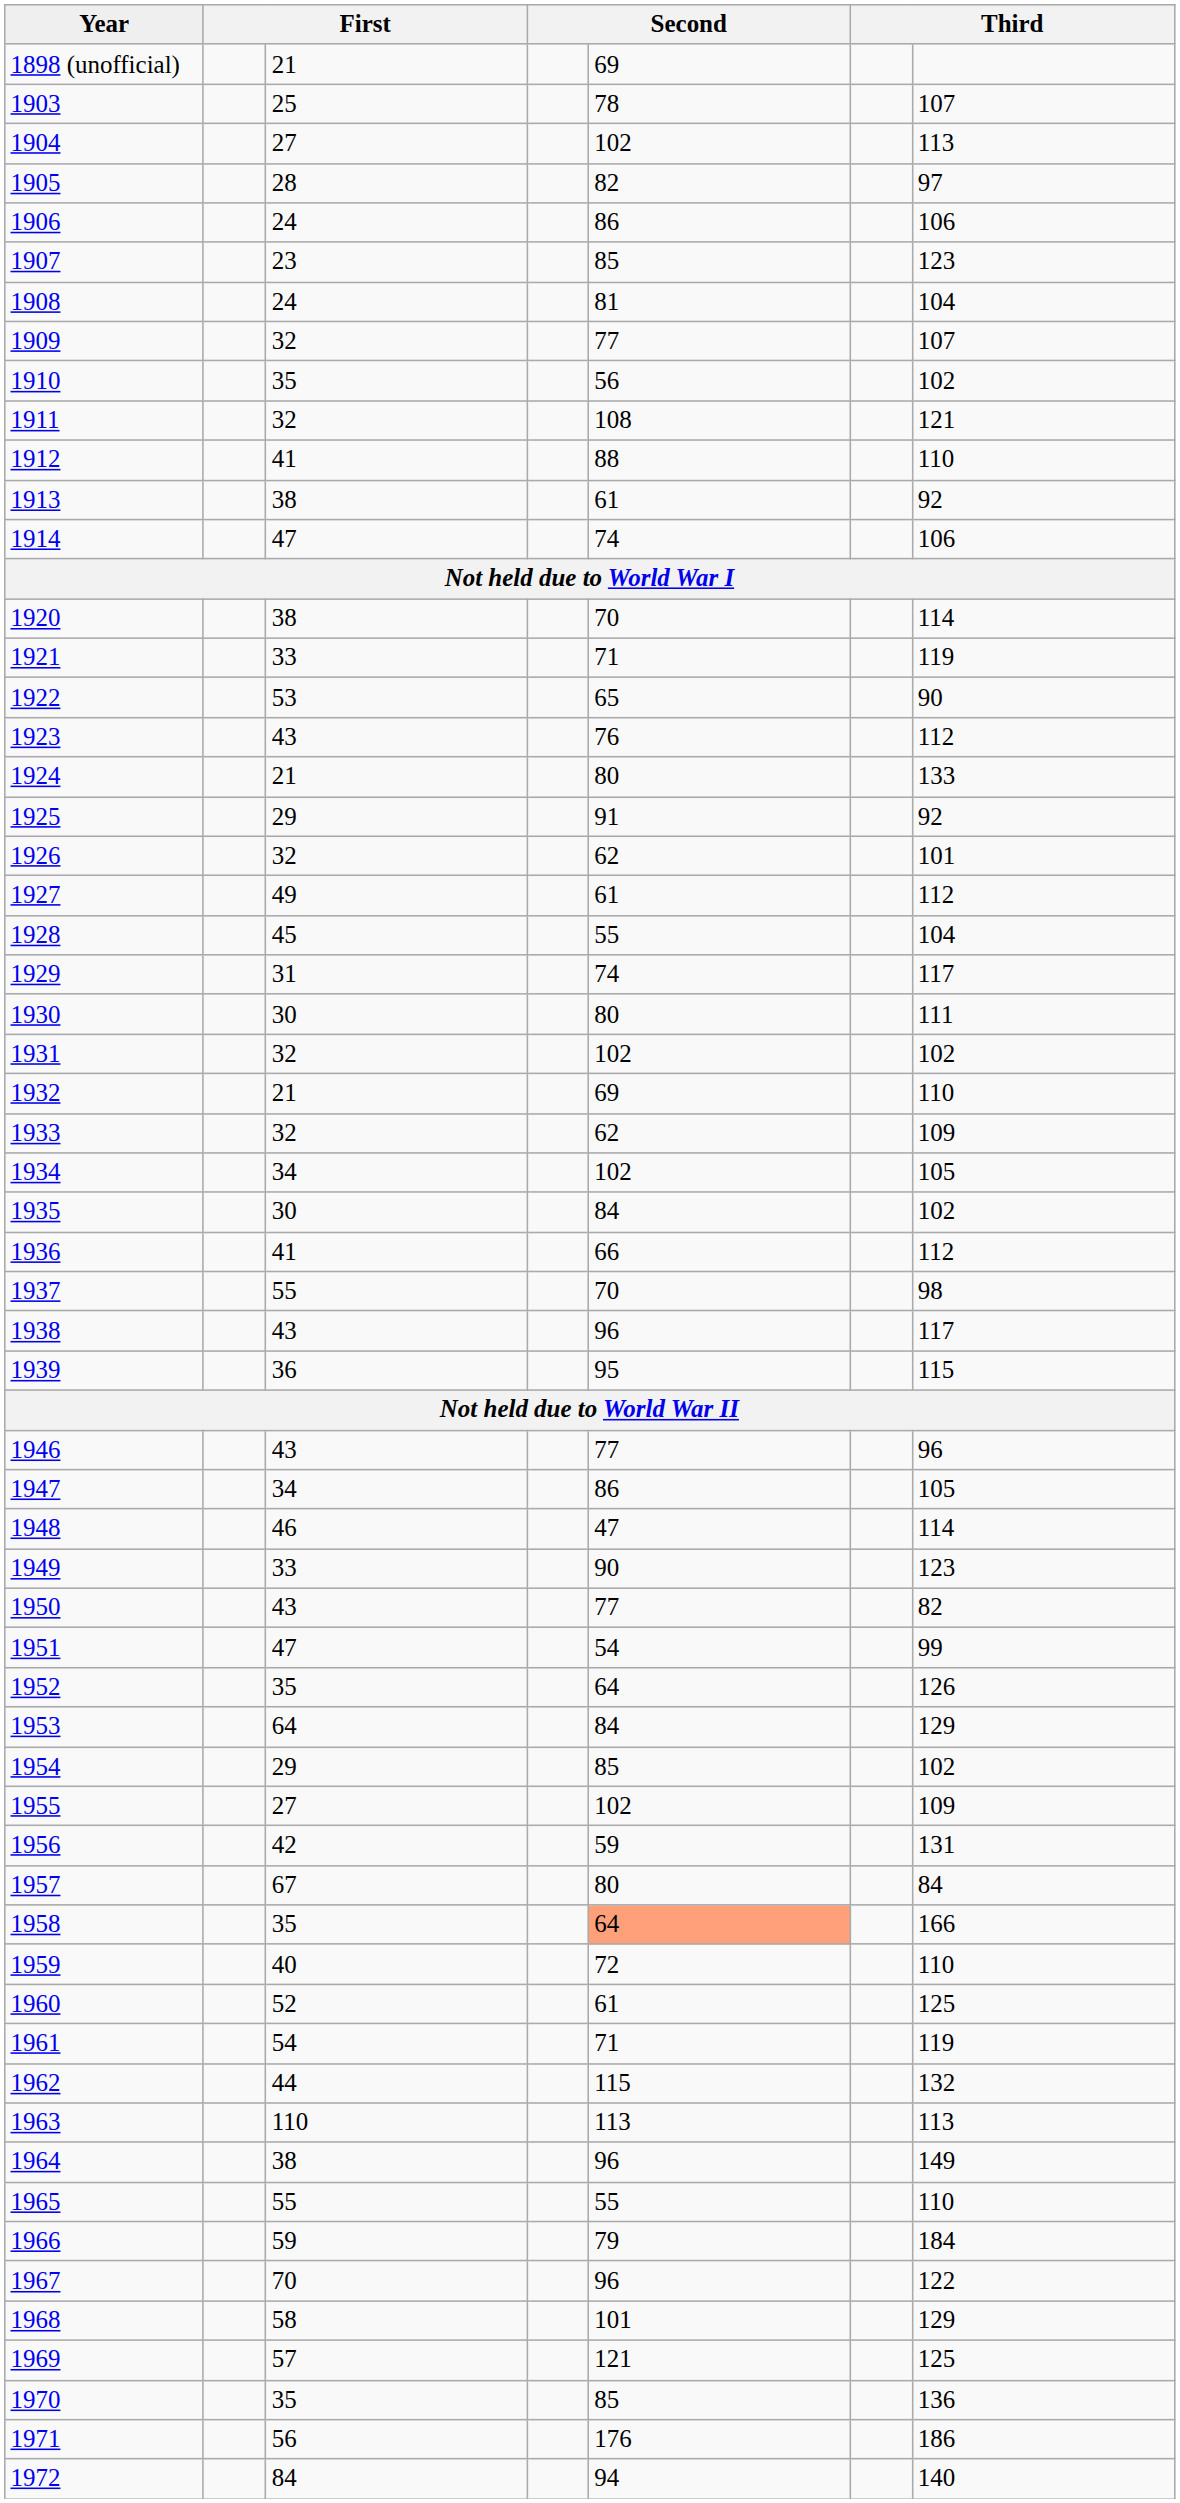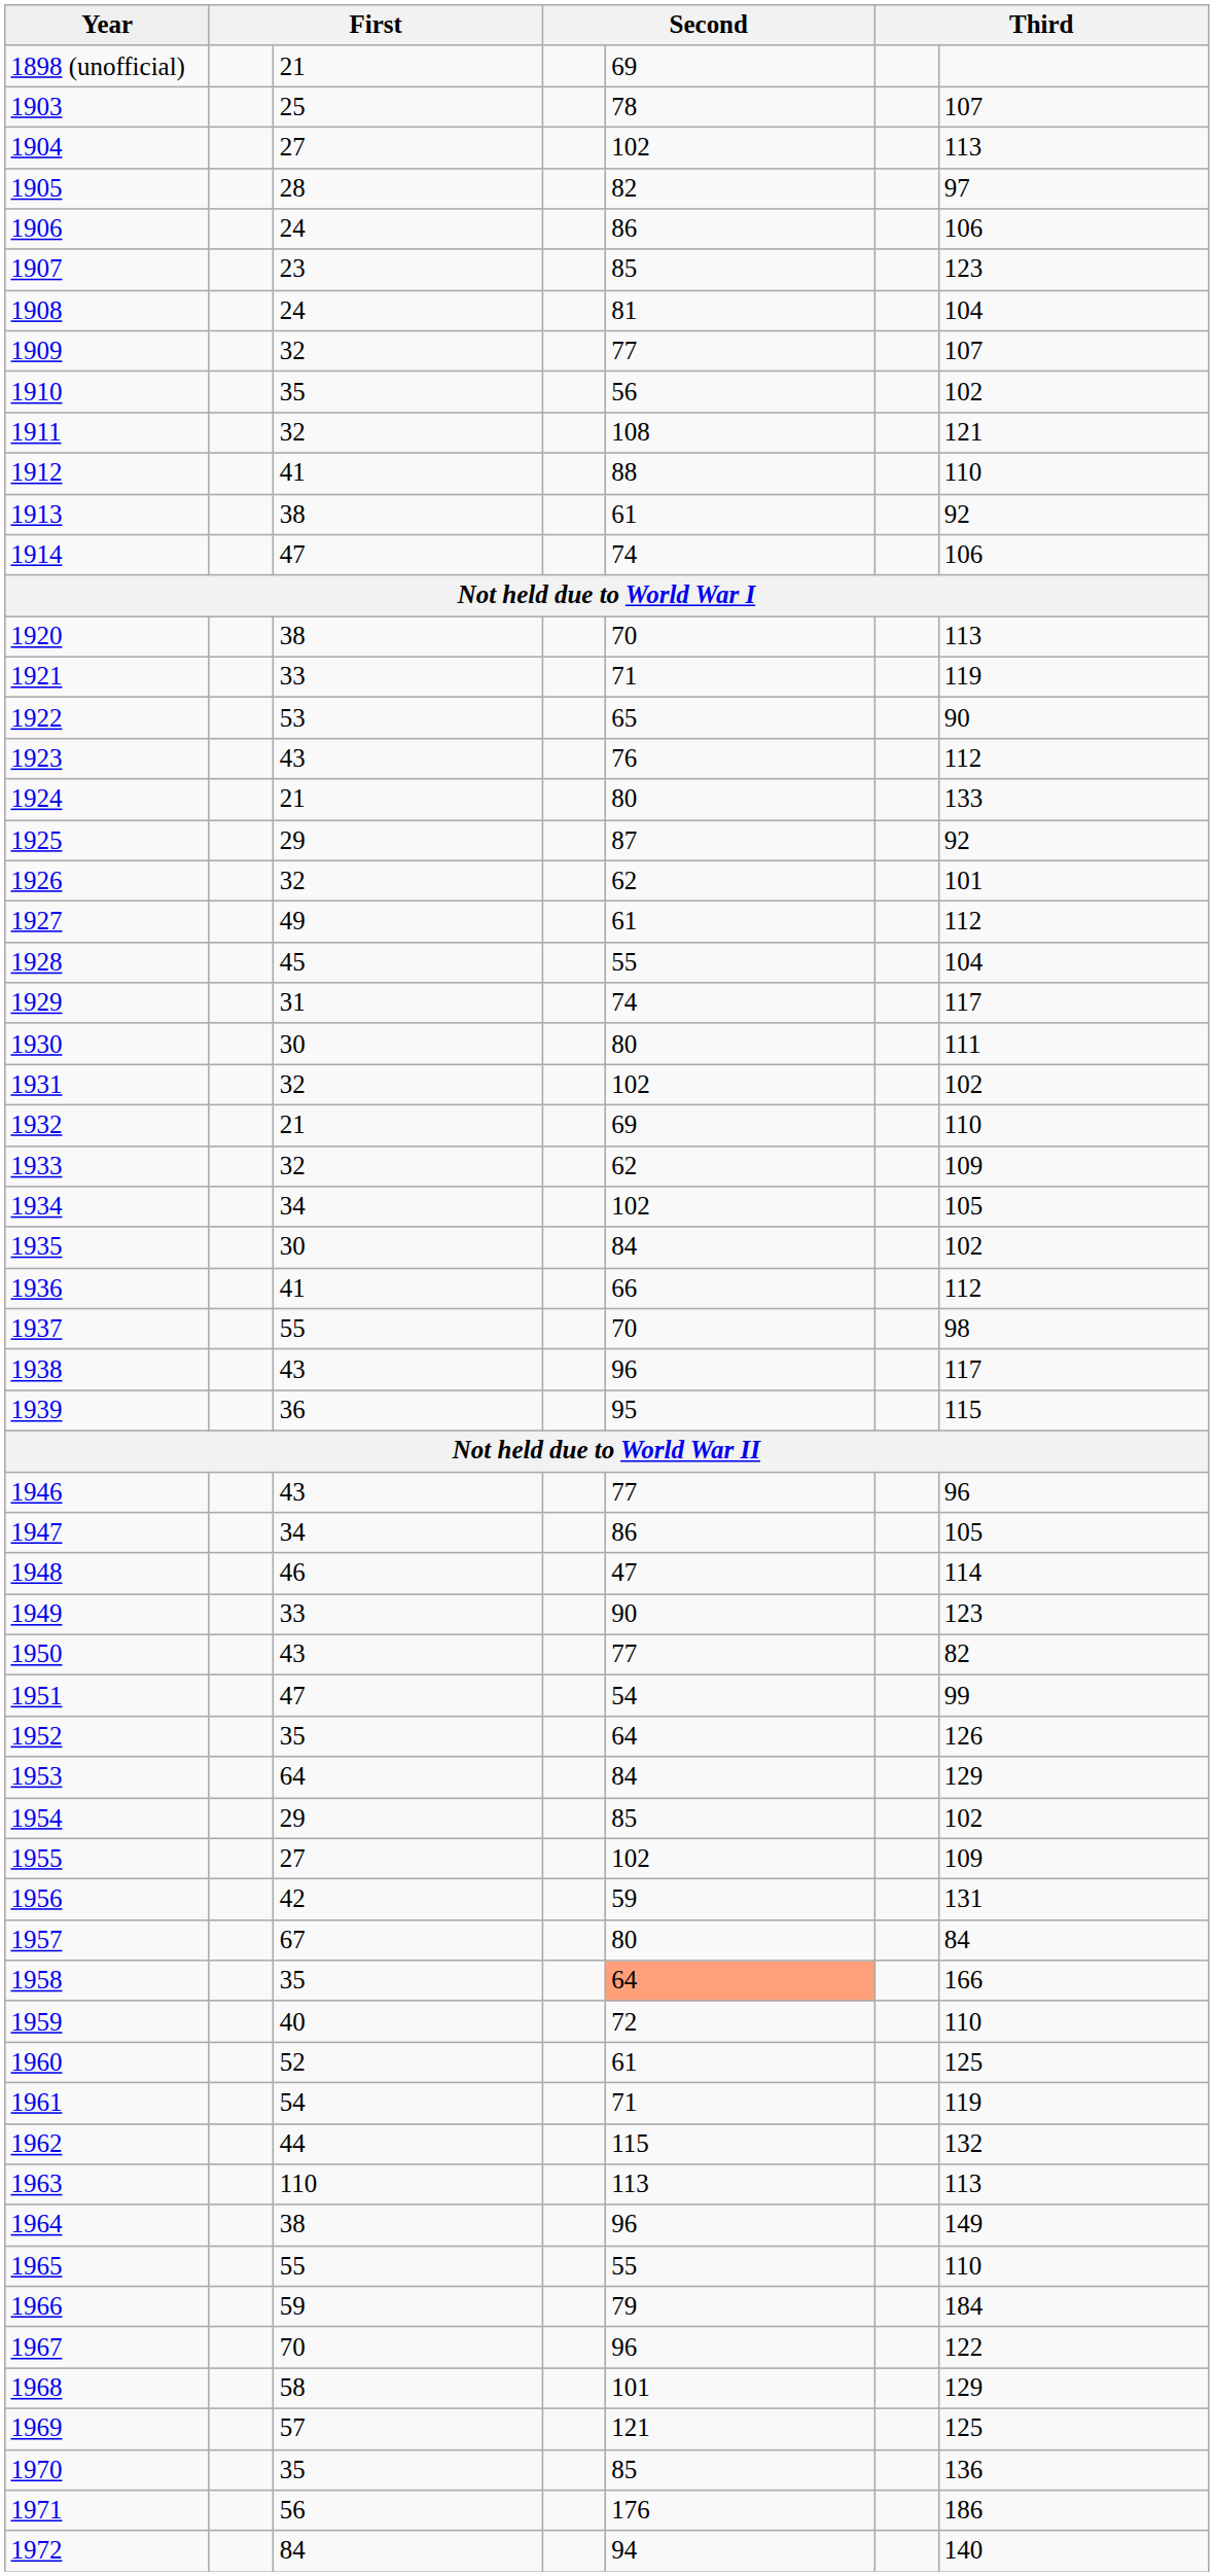1920 | column 7: 114 -> 113
1925 | column 5: 91 -> 87
